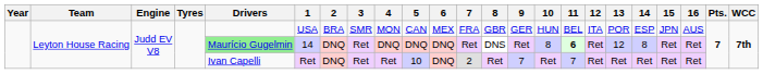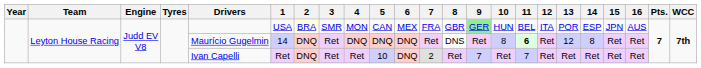row 2 | 2: no background -> lightyellow background
row 2 | 9: no background -> lightgreen background
row 3 | Drivers: lightgreen background -> no background
